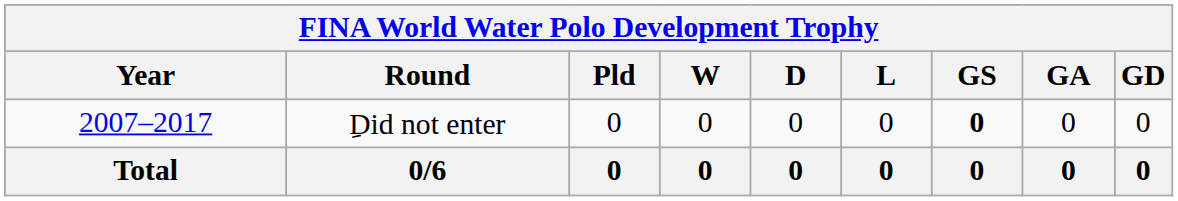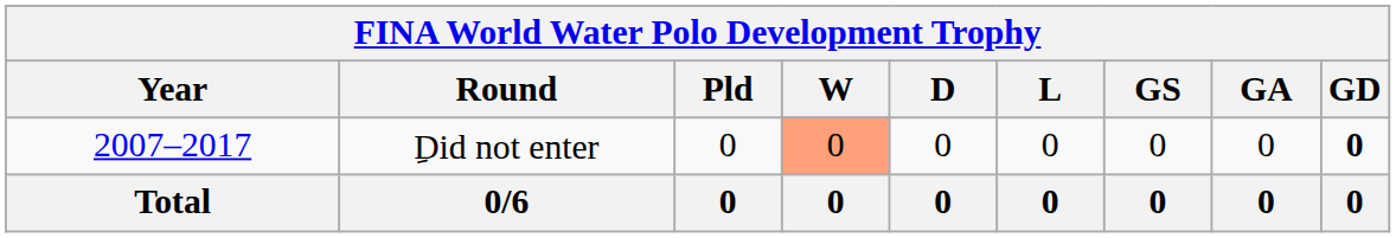ِDid not enter | W: no background -> lightsalmon background
ِDid not enter | GS: bold -> normal
ِDid not enter | GD: normal -> bold
